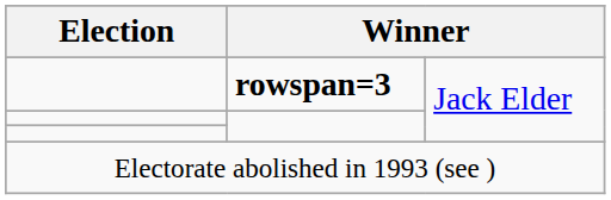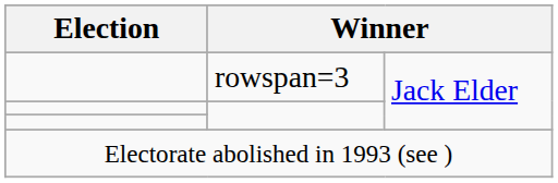rowspan=3 | column 2: bold -> normal
